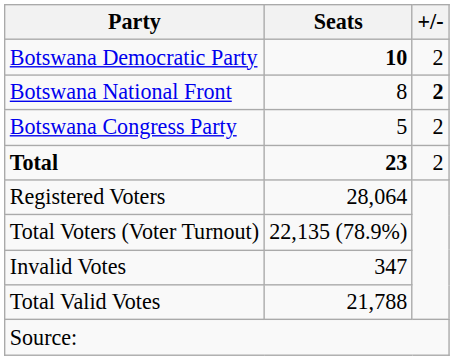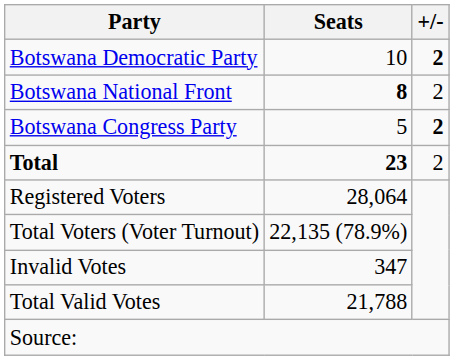Botswana Democratic Party | Seats: bold -> normal
Botswana Democratic Party | +/-: normal -> bold
Botswana National Front | Seats: normal -> bold
Botswana National Front | +/-: bold -> normal
Botswana Congress Party | +/-: normal -> bold
